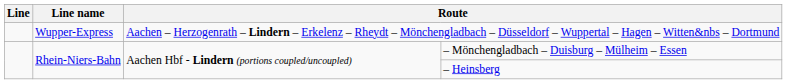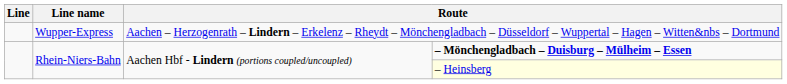– Mönchengladbach – Duisburg – Mülheim – Essen | column 4: normal -> bold
– Heinsberg | column 4: no background -> lightyellow background
